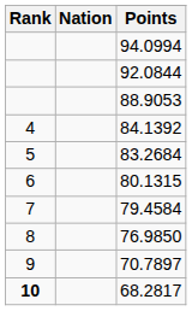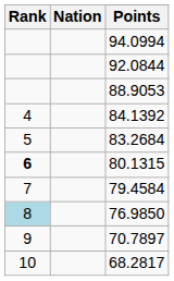80.1315 | Rank: normal -> bold
76.9850 | Rank: no background -> lightblue background
68.2817 | Rank: bold -> normal
